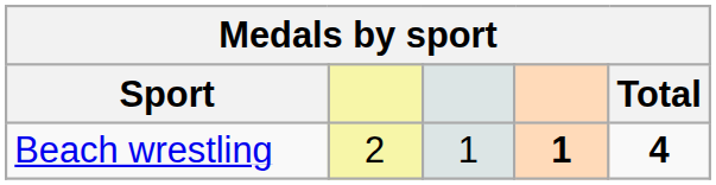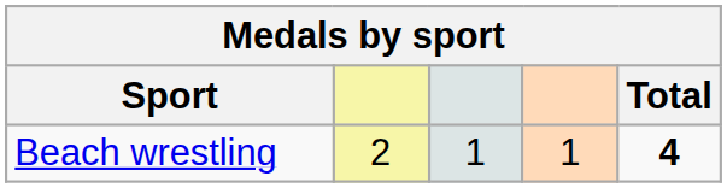Beach wrestling | column 4: bold -> normal
